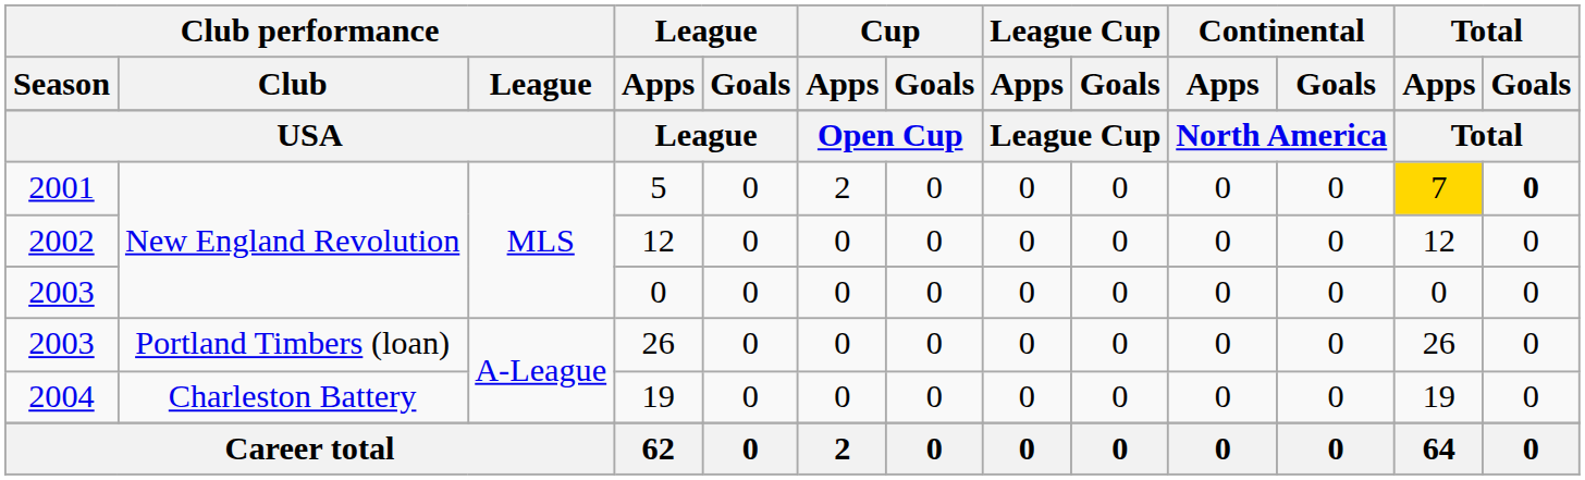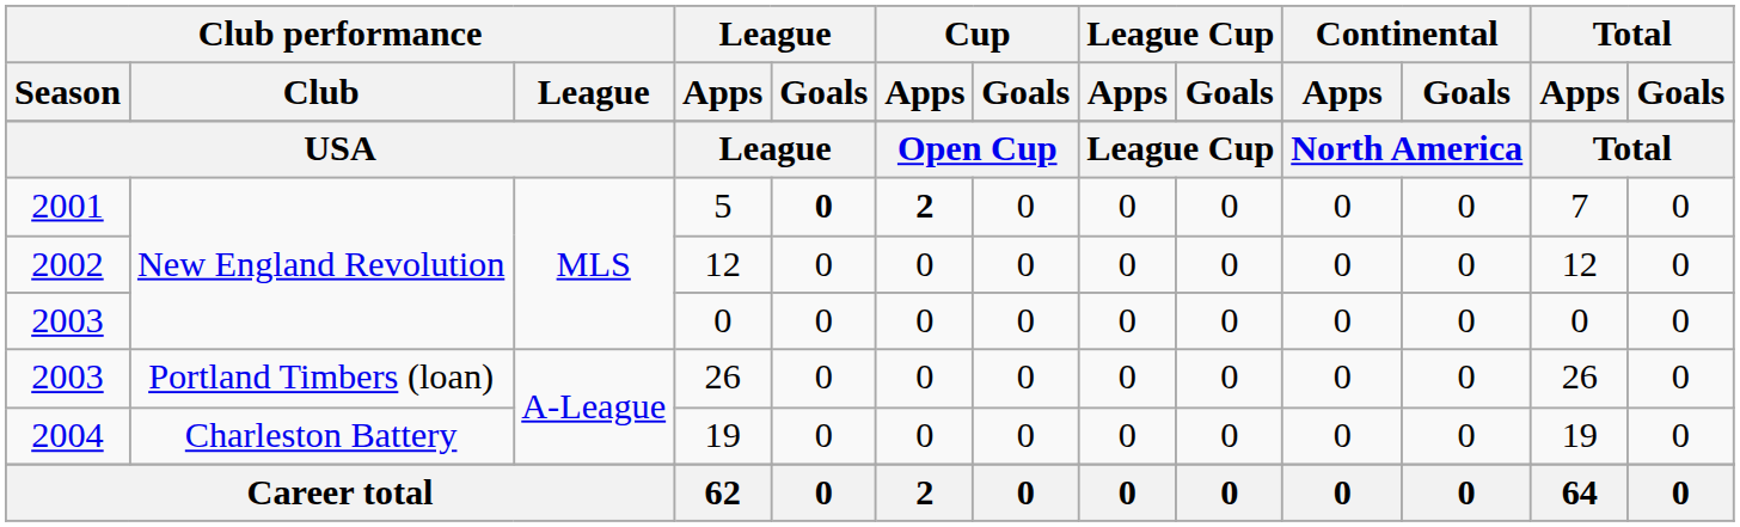5 | League / Goals: normal -> bold
5 | Cup / Apps: normal -> bold
5 | Total / Apps: gold background -> no background
5 | Total / Goals: bold -> normal
